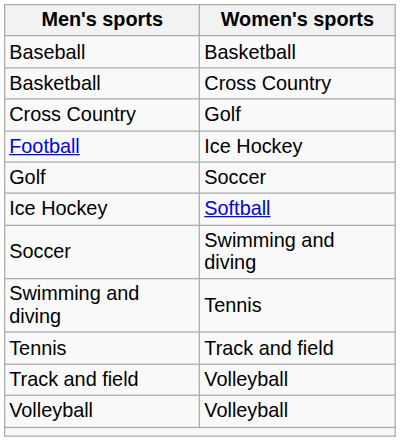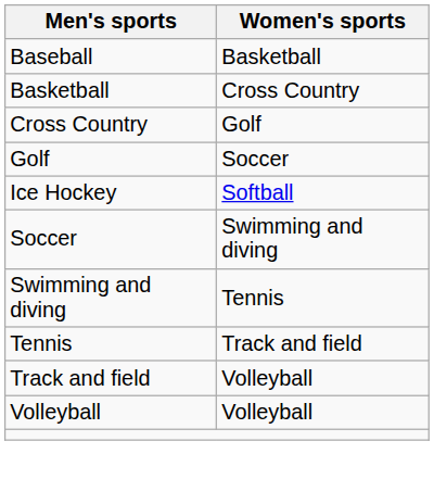- row: Football | Ice Hockey
